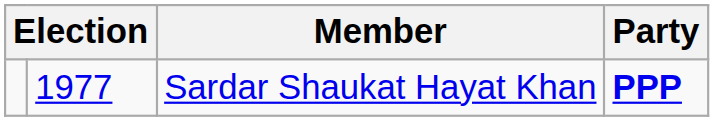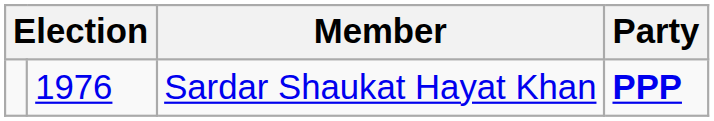Sardar Shaukat Hayat Khan | column 2: 1977 -> 1976
